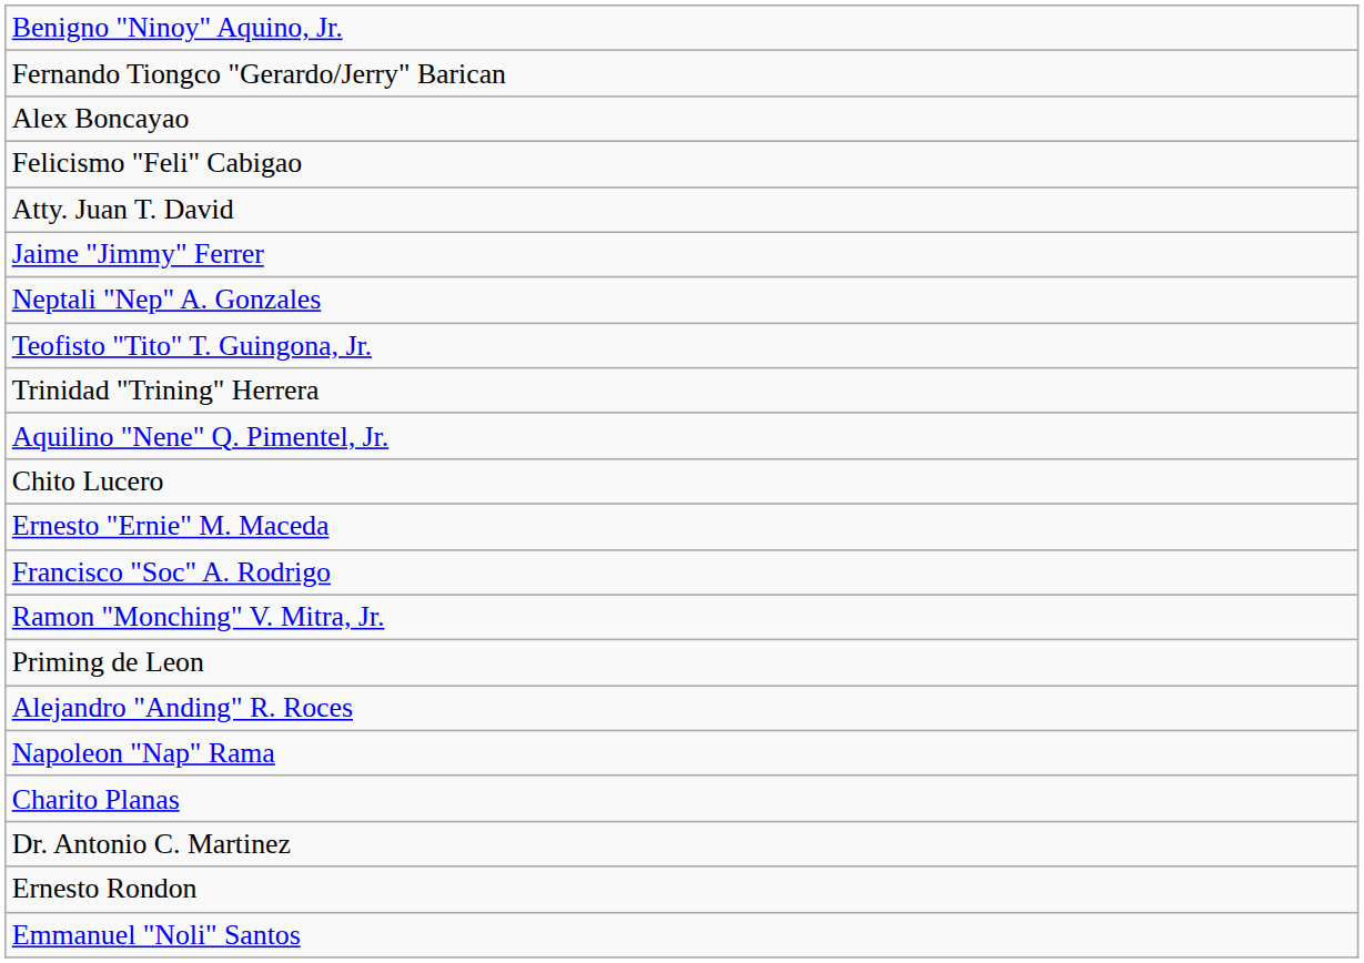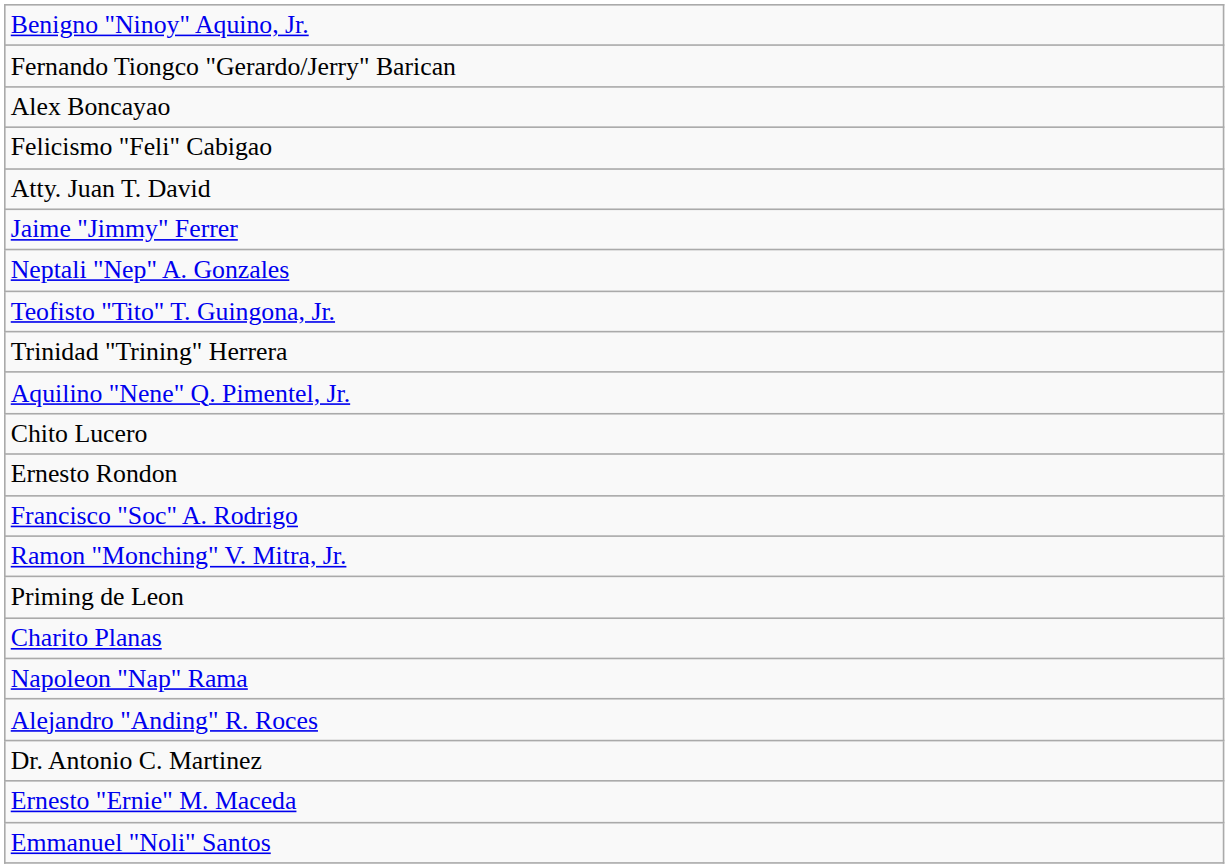row 12 | column 1: Ernesto "Ernie" M. Maceda -> Ernesto Rondon
row 16 | column 1: Alejandro "Anding" R. Roces -> Charito Planas
row 18 | column 1: Charito Planas -> Alejandro "Anding" R. Roces
row 20 | column 1: Ernesto Rondon -> Ernesto "Ernie" M. Maceda
